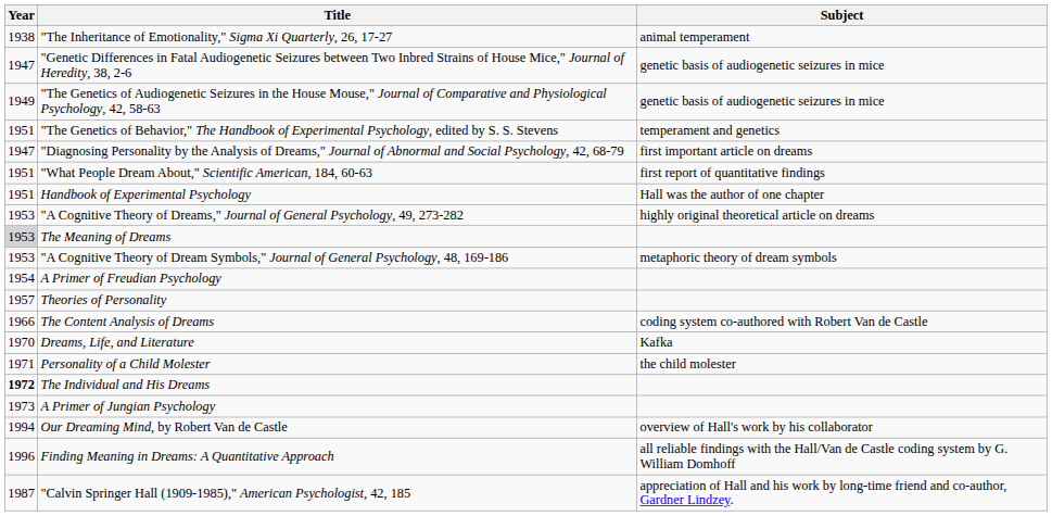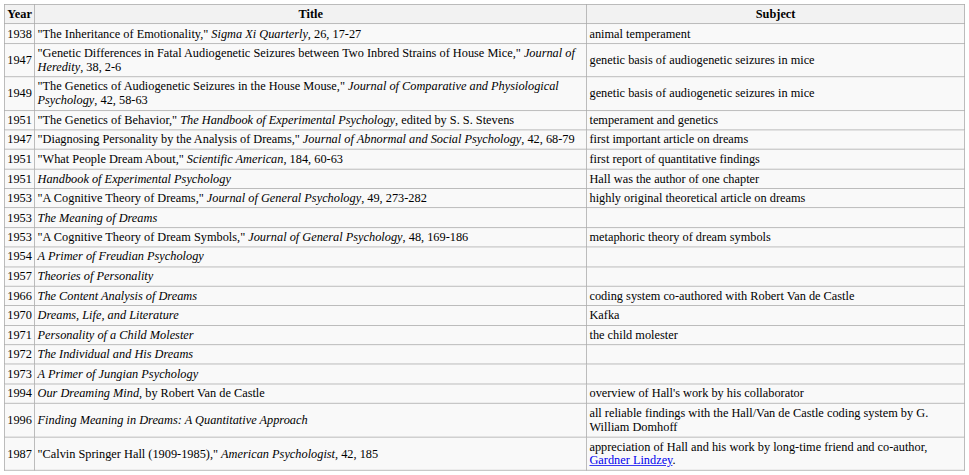The Meaning of Dreams | Year: lightgrey background -> no background
The Individual and His Dreams | Year: bold -> normal
